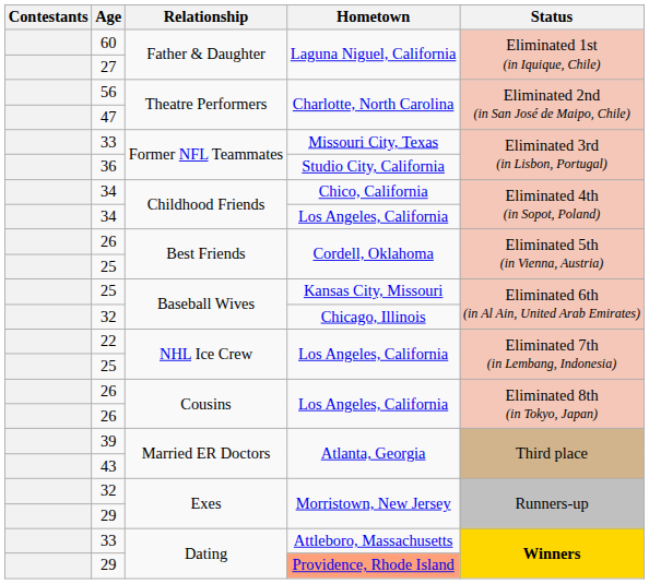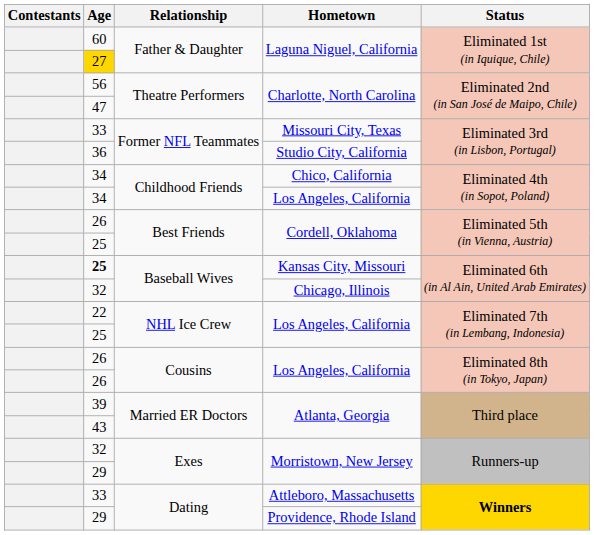27 | Age: no background -> gold background
25 / Kansas City, Missouri | Age: normal -> bold
29 / Providence, Rhode Island | Hometown: lightsalmon background -> no background
